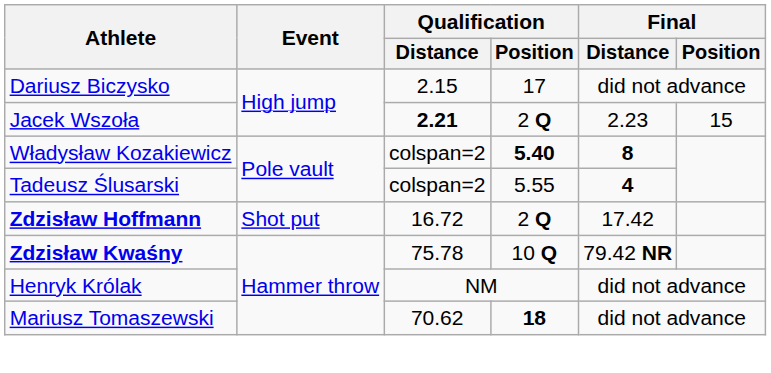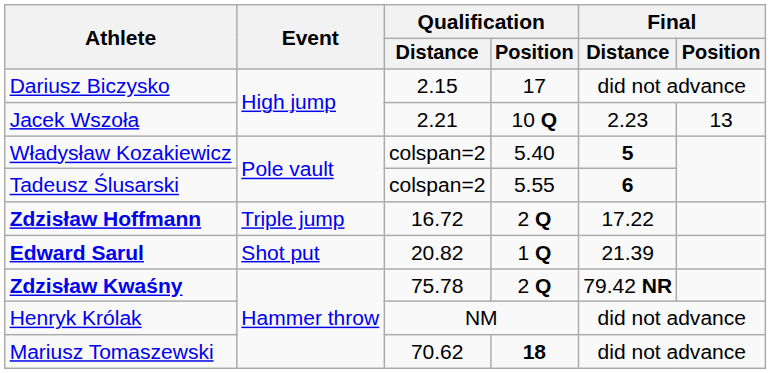Jacek Wszoła | Qualification / Distance: bold -> normal
Jacek Wszoła | Qualification / Position: 2 Q -> 10 Q
Jacek Wszoła | Final / Position: 15 -> 13
Władysław Kozakiewicz | Qualification / Position: bold -> normal
Władysław Kozakiewicz | Final / Distance: 8 -> 5
Tadeusz Ślusarski | Final / Distance: 4 -> 6
Zdzisław Hoffmann | Event: Shot put -> Triple jump
Zdzisław Hoffmann | Final / Distance: 17.42 -> 17.22
+ row: Edward Sarul | Shot put | 20.82 | 1 Q | 21.39
Zdzisław Kwaśny | Qualification / Position: 10 Q -> 2 Q
